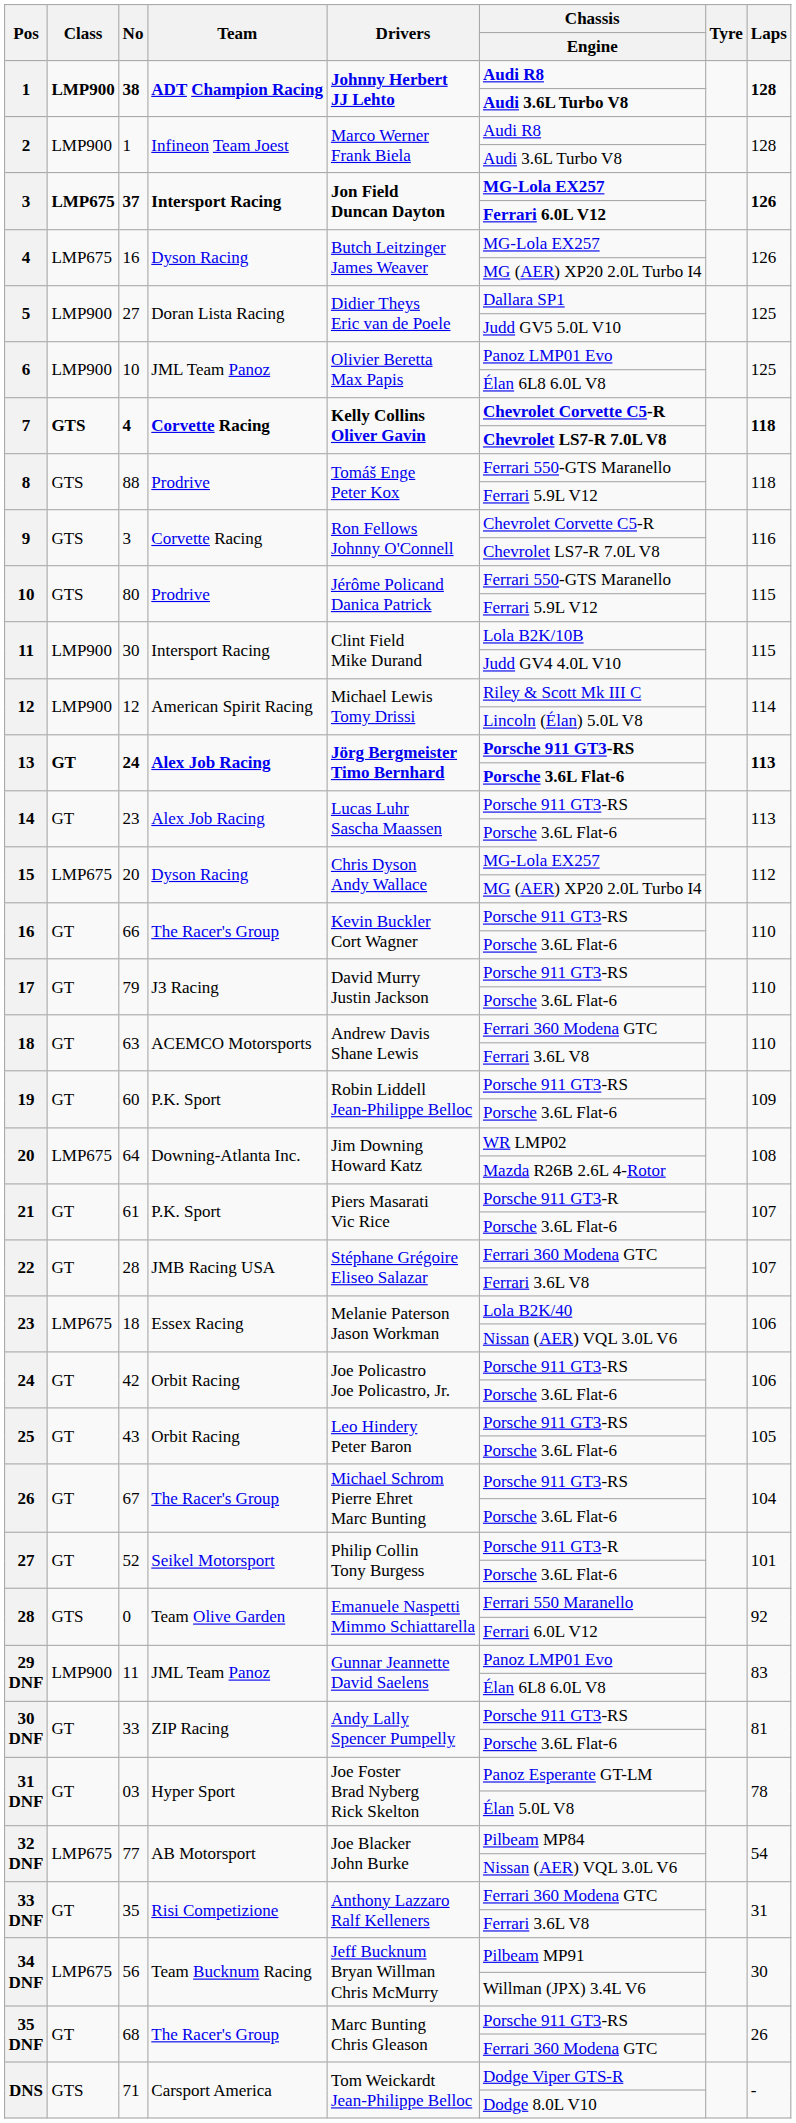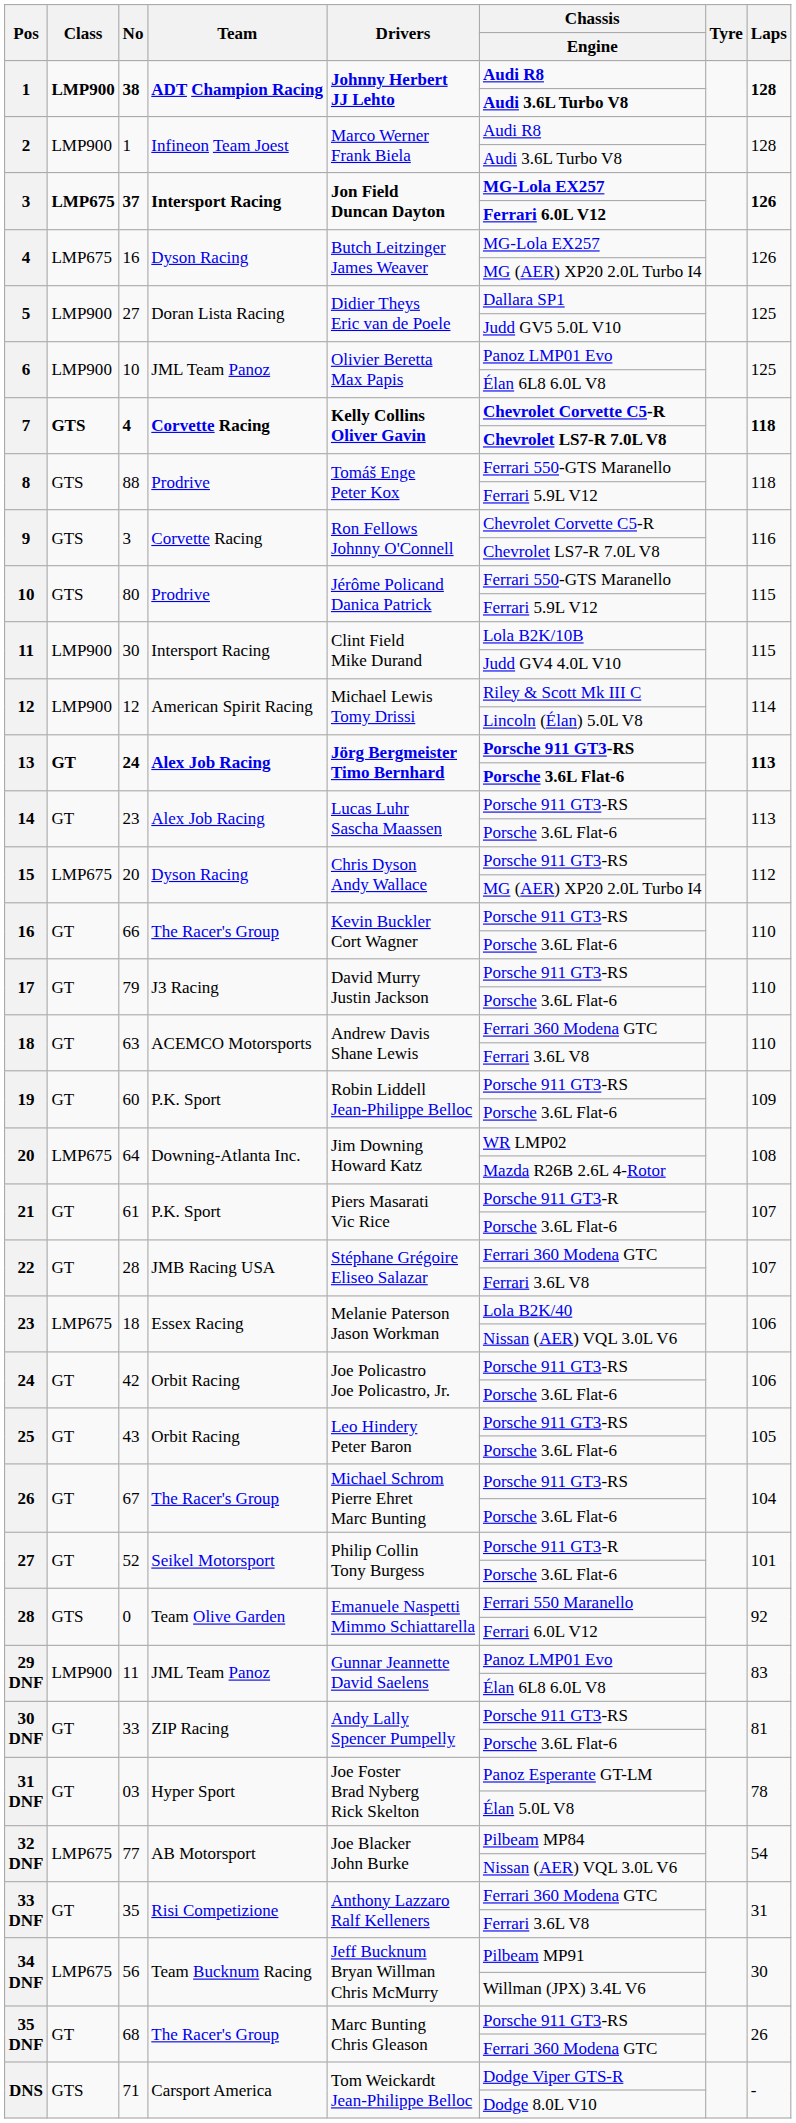row 31 | Chassis / Engine: MG-Lola EX257 -> Porsche 911 GT3-RS
